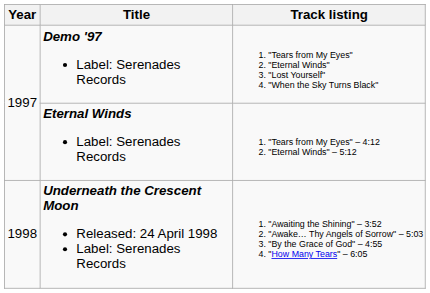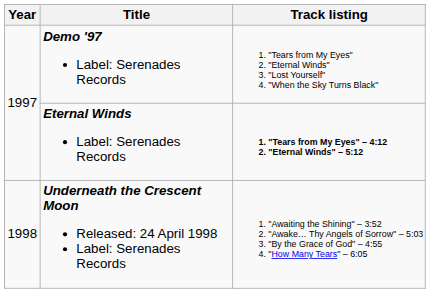Eternal Winds Label: Serenades Records | Track listing: normal -> bold
